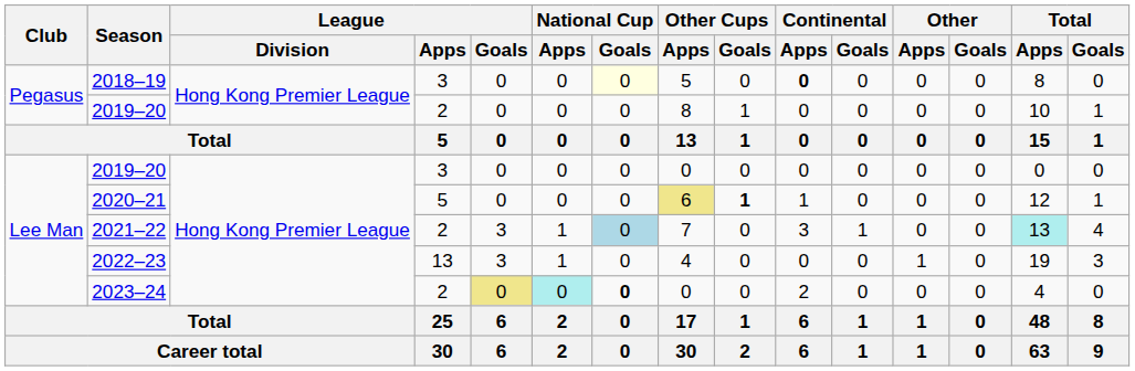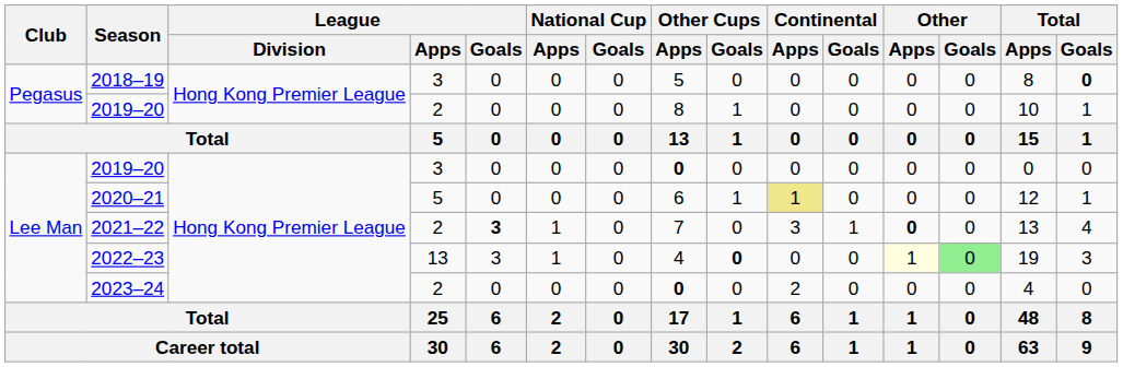2018–19 | National Cup / Goals: lightyellow background -> no background
2018–19 | Continental / Apps: bold -> normal
2018–19 | Total / Goals: normal -> bold
2019–20 / 3 | Other Cups / Apps: normal -> bold
2020–21 | Other Cups / Apps: khaki background -> no background
2020–21 | Other Cups / Goals: bold -> normal
2020–21 | Continental / Apps: no background -> khaki background
2021–22 | League / Goals: normal -> bold
2021–22 | National Cup / Goals: lightblue background -> no background
2021–22 | Other / Apps: normal -> bold
2021–22 | Total / Apps: paleturquoise background -> no background
2022–23 | Other Cups / Goals: normal -> bold
2022–23 | Other / Apps: no background -> lightyellow background
2022–23 | Other / Goals: no background -> lightgreen background
2023–24 | League / Goals: khaki background -> no background
2023–24 | National Cup / Apps: paleturquoise background -> no background
2023–24 | National Cup / Goals: bold -> normal
2023–24 | Other Cups / Apps: normal -> bold
